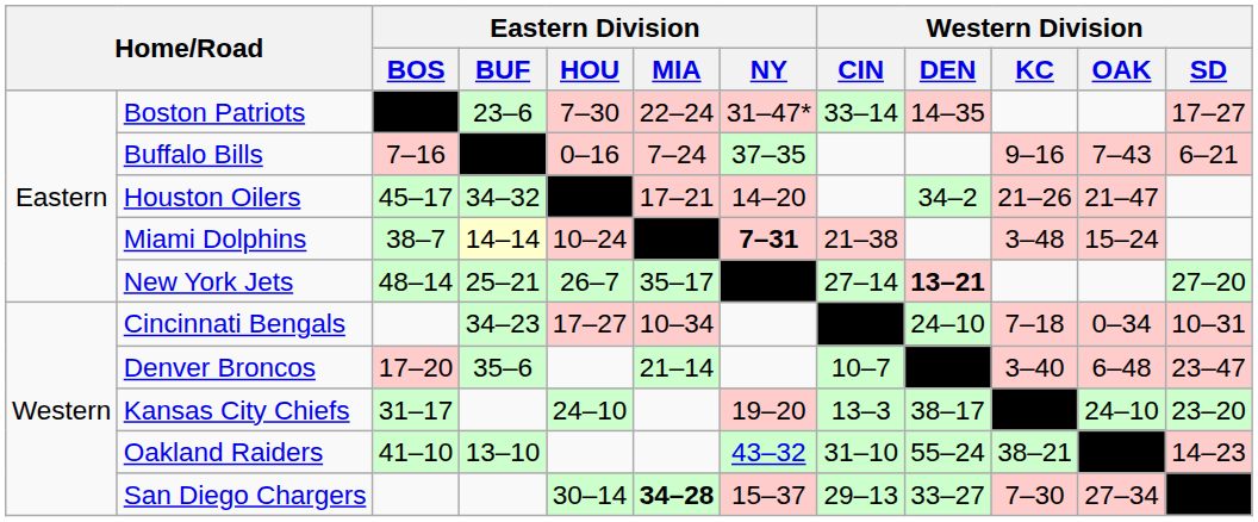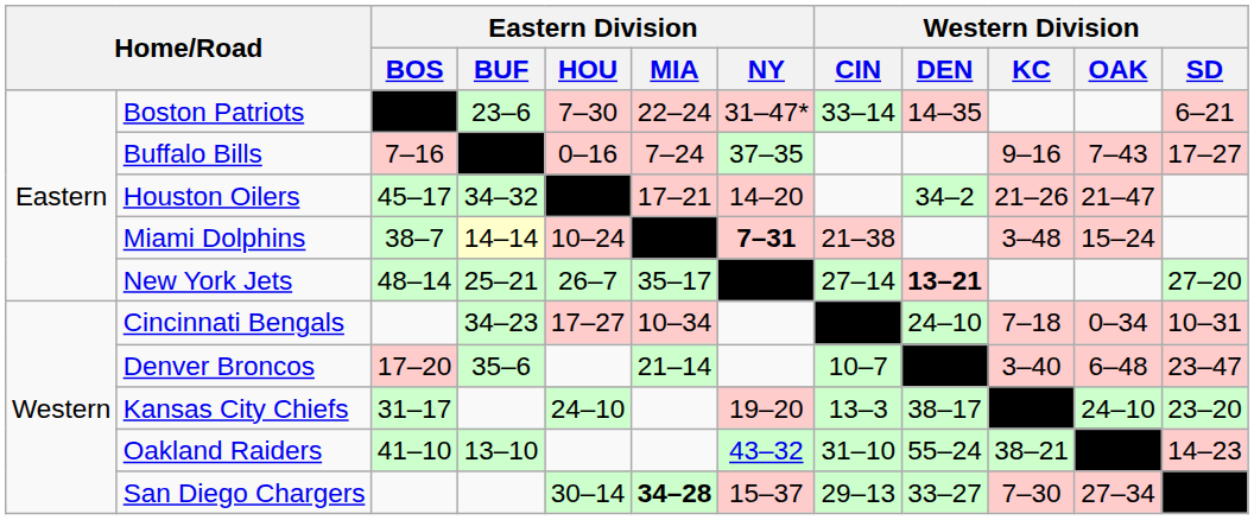Boston Patriots | Western Division / SD: 17–27 -> 6–21
Buffalo Bills | Western Division / SD: 6–21 -> 17–27
